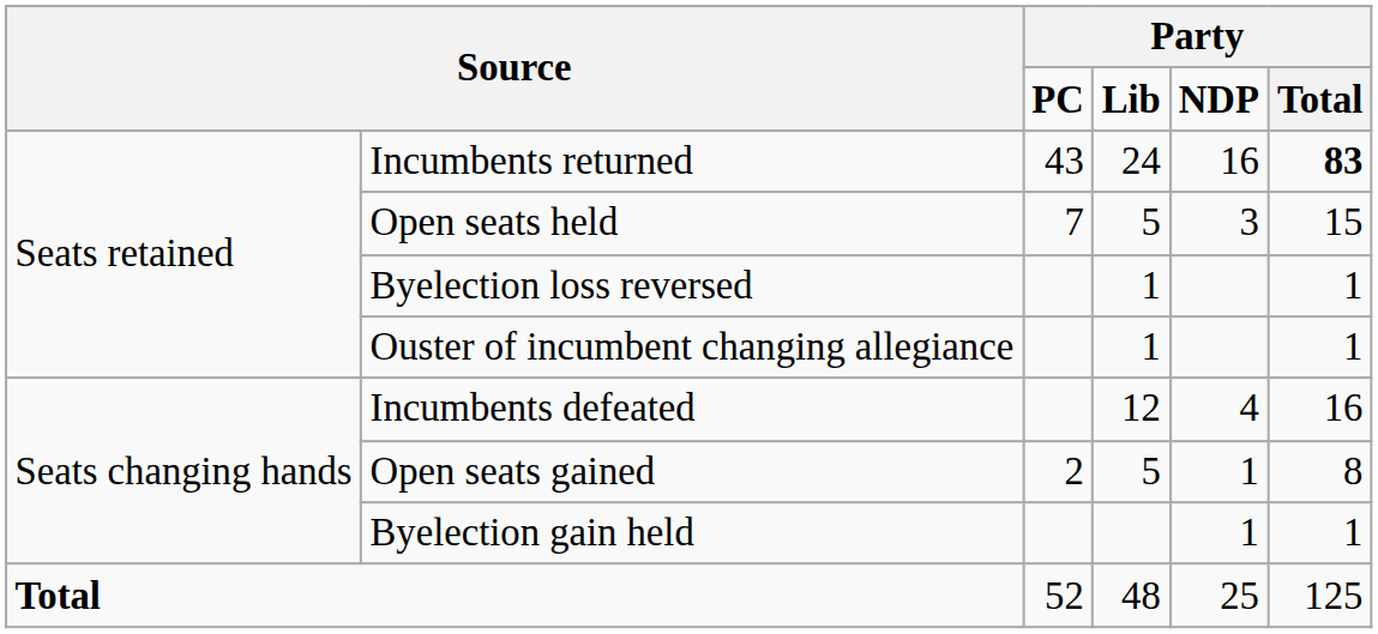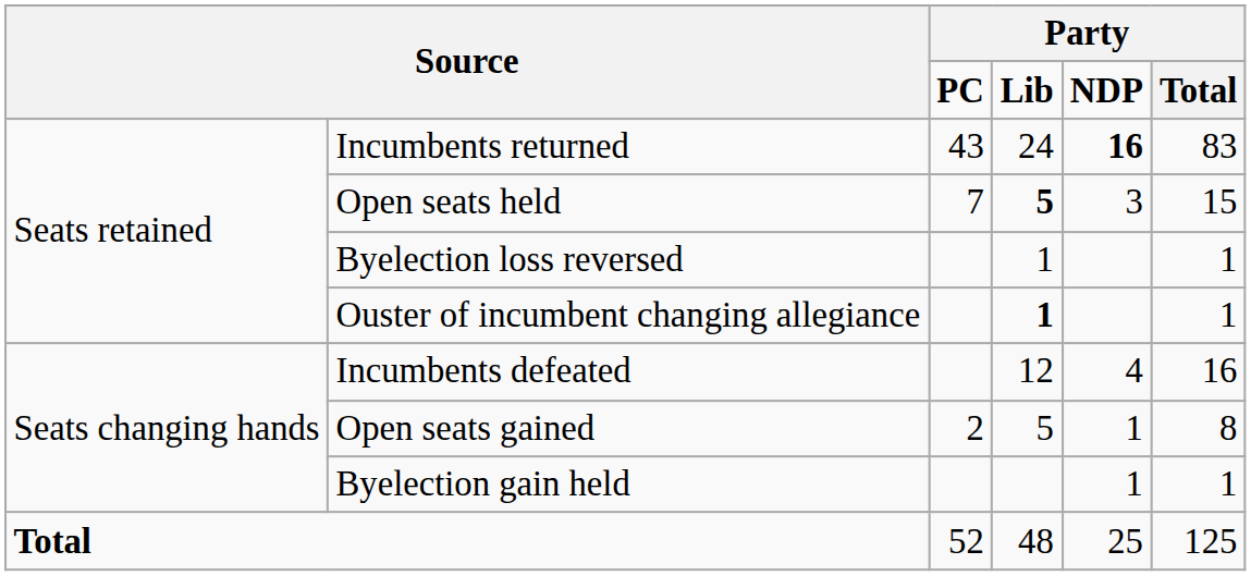Incumbents returned | column 5: normal -> bold
Incumbents returned | column 6: bold -> normal
Open seats held | column 4: normal -> bold
Ouster of incumbent changing allegiance | column 4: normal -> bold
